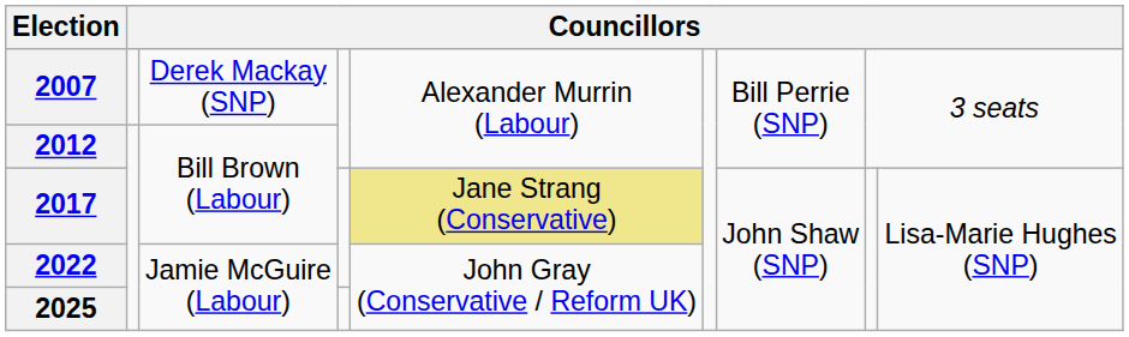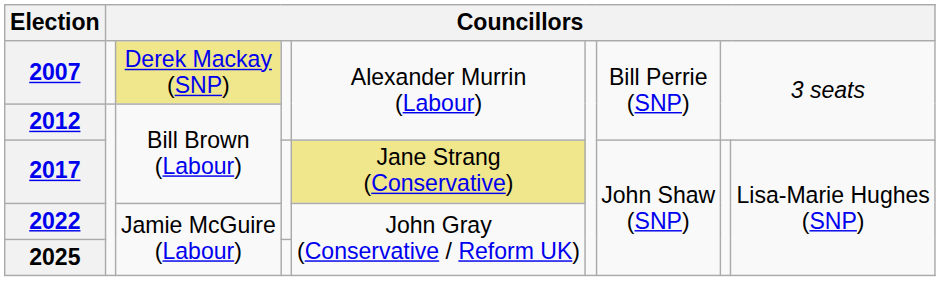2007 | column 3: no background -> khaki background
